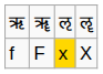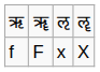f | column 3: gold background -> no background
